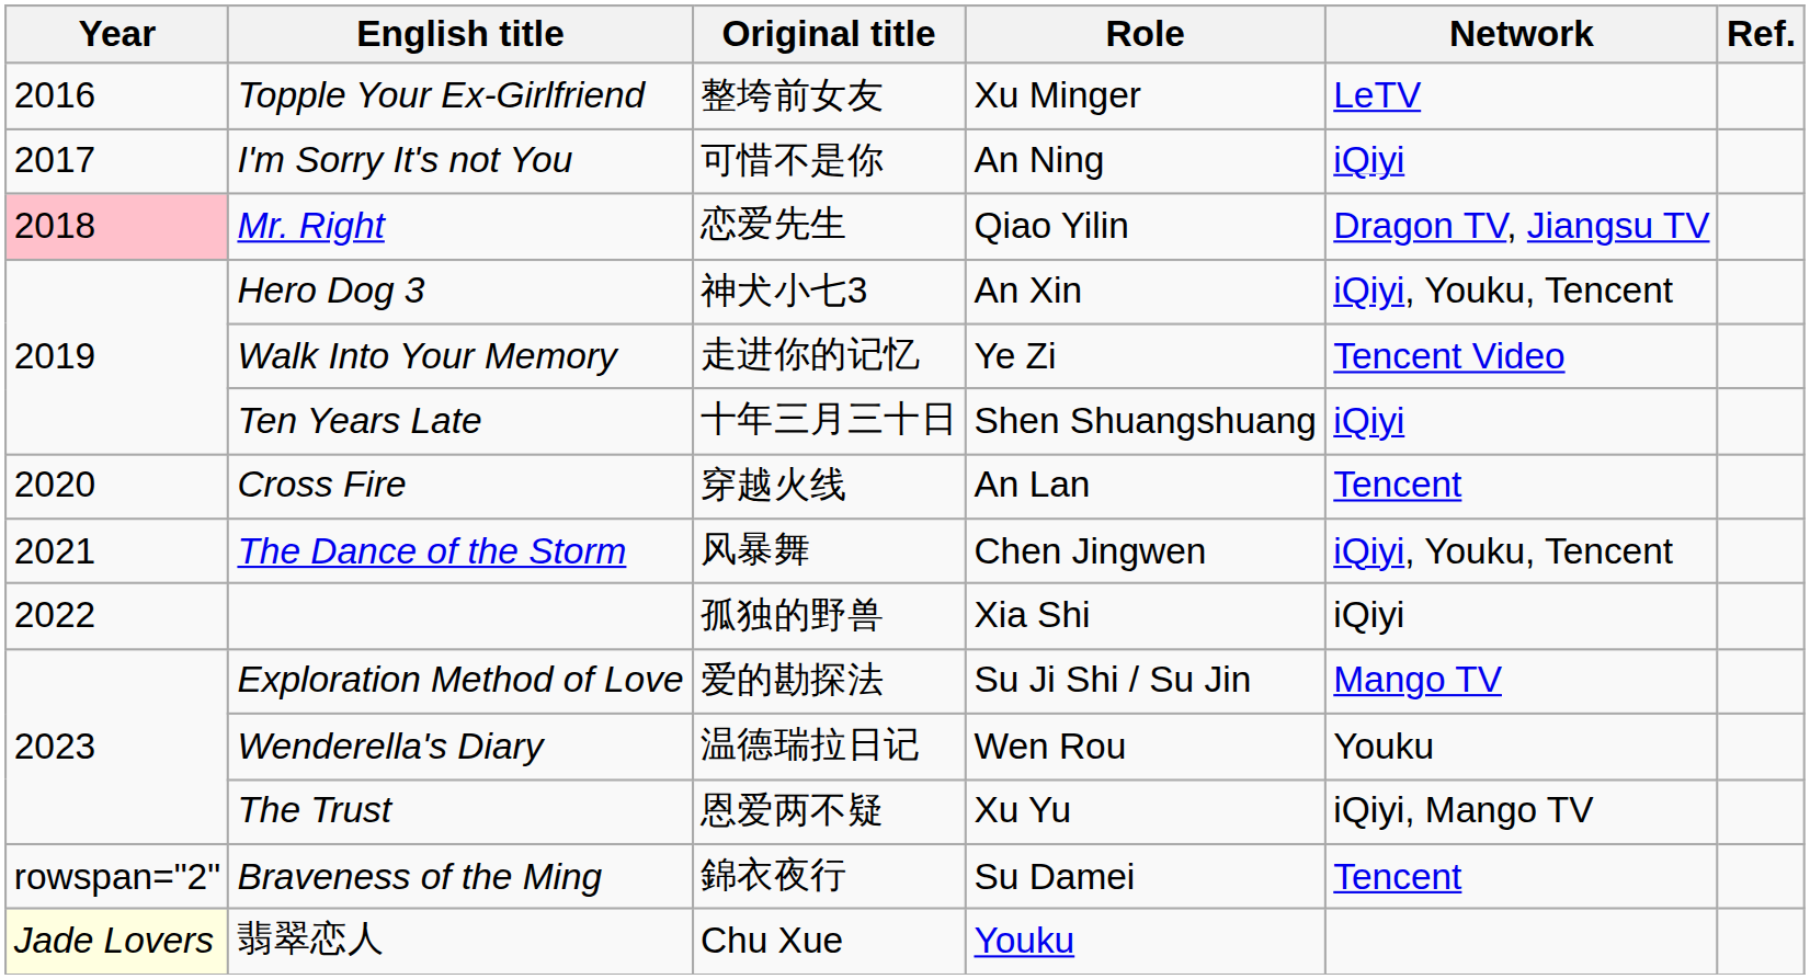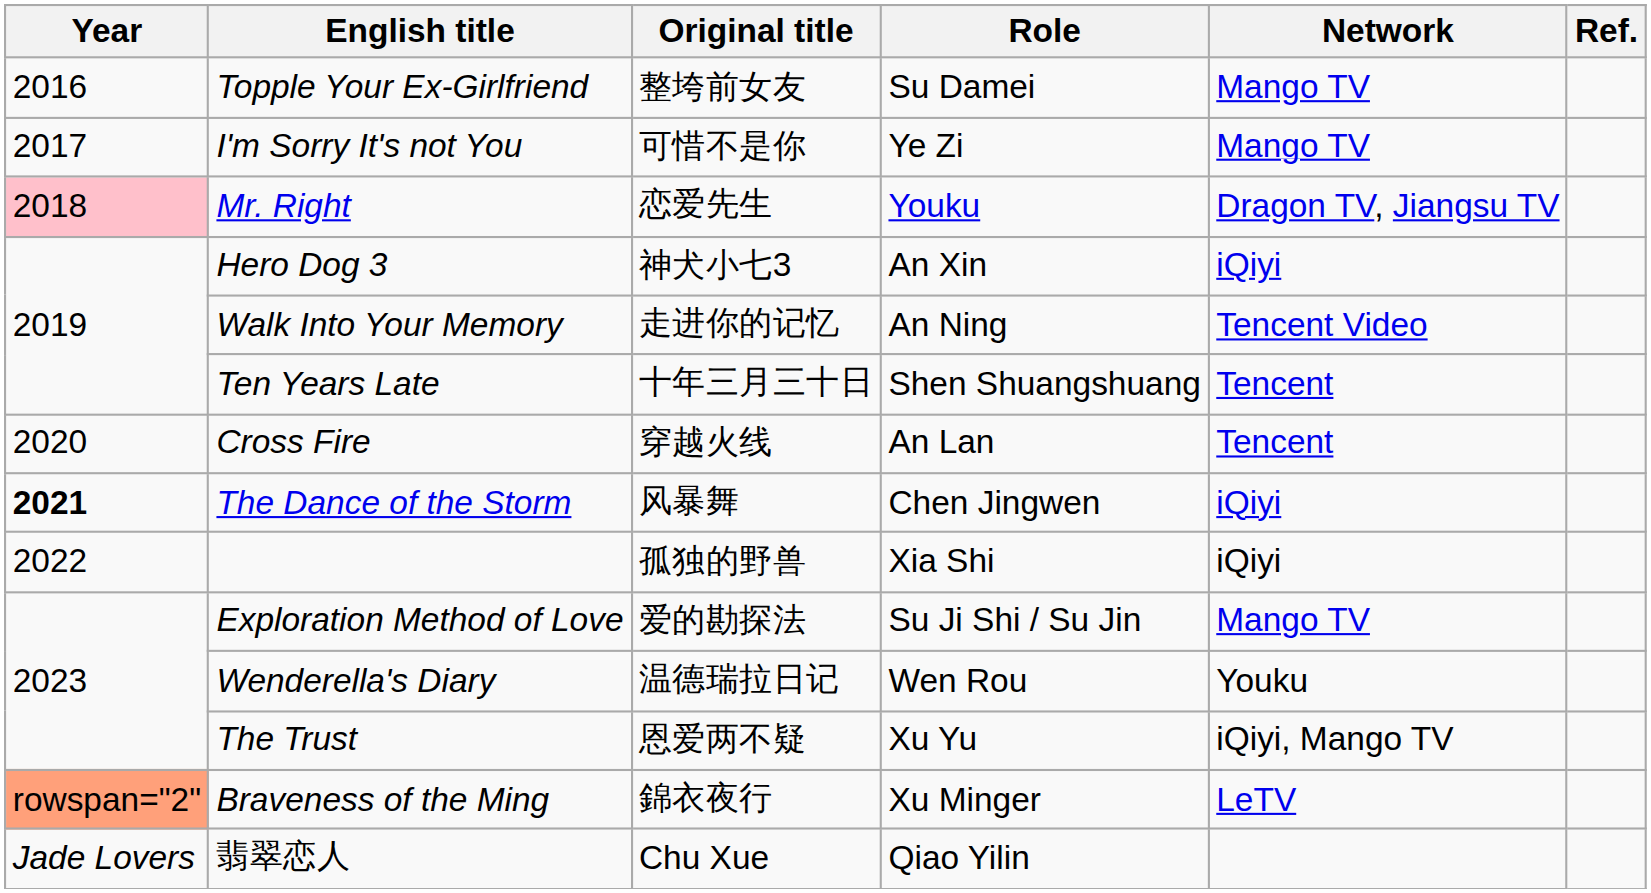Topple Your Ex-Girlfriend | Role: Xu Minger -> Su Damei
Topple Your Ex-Girlfriend | Network: LeTV -> Mango TV
I'm Sorry It's not You | Role: An Ning -> Ye Zi
I'm Sorry It's not You | Network: iQiyi -> Mango TV
Mr. Right | Role: Qiao Yilin -> Youku
Hero Dog 3 | Network: iQiyi, Youku, Tencent -> iQiyi
Walk Into Your Memory | Role: Ye Zi -> An Ning
Ten Years Late | Network: iQiyi -> Tencent
The Dance of the Storm | Year: normal -> bold
The Dance of the Storm | Network: iQiyi, Youku, Tencent -> iQiyi
Braveness of the Ming | Year: no background -> lightsalmon background
Braveness of the Ming | Role: Su Damei -> Xu Minger
Braveness of the Ming | Network: Tencent -> LeTV
翡翠恋人 | Year: lightyellow background -> no background
翡翠恋人 | Role: Youku -> Qiao Yilin
